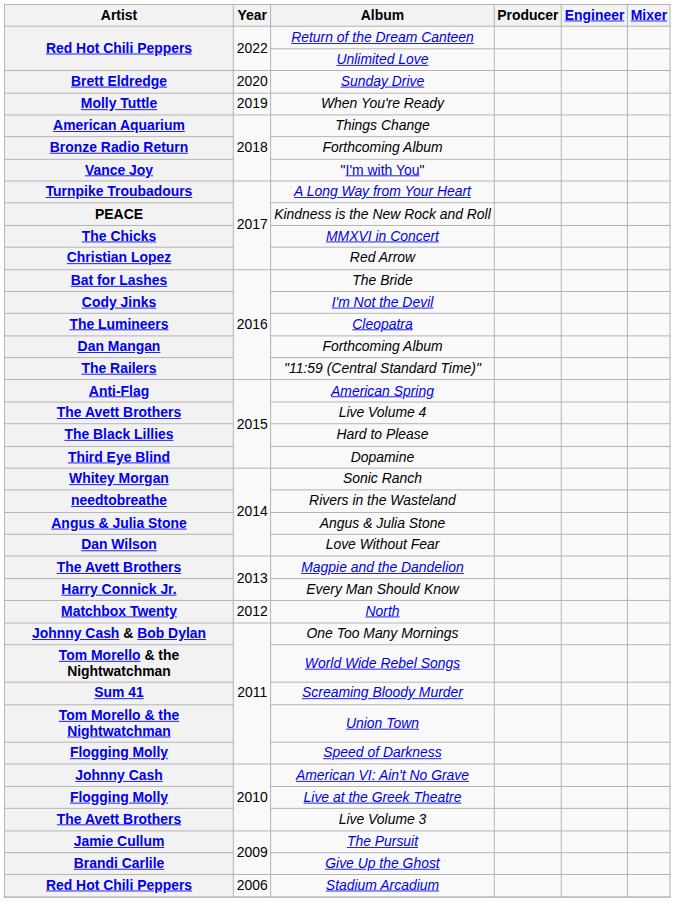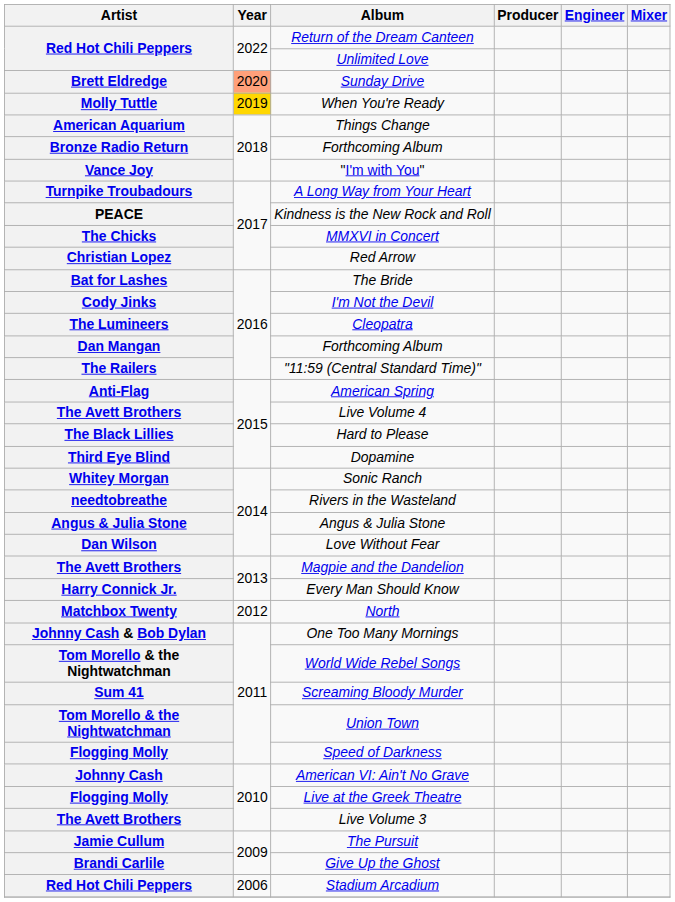Sunday Drive | Year: no background -> lightsalmon background
When You're Ready | Year: no background -> gold background
